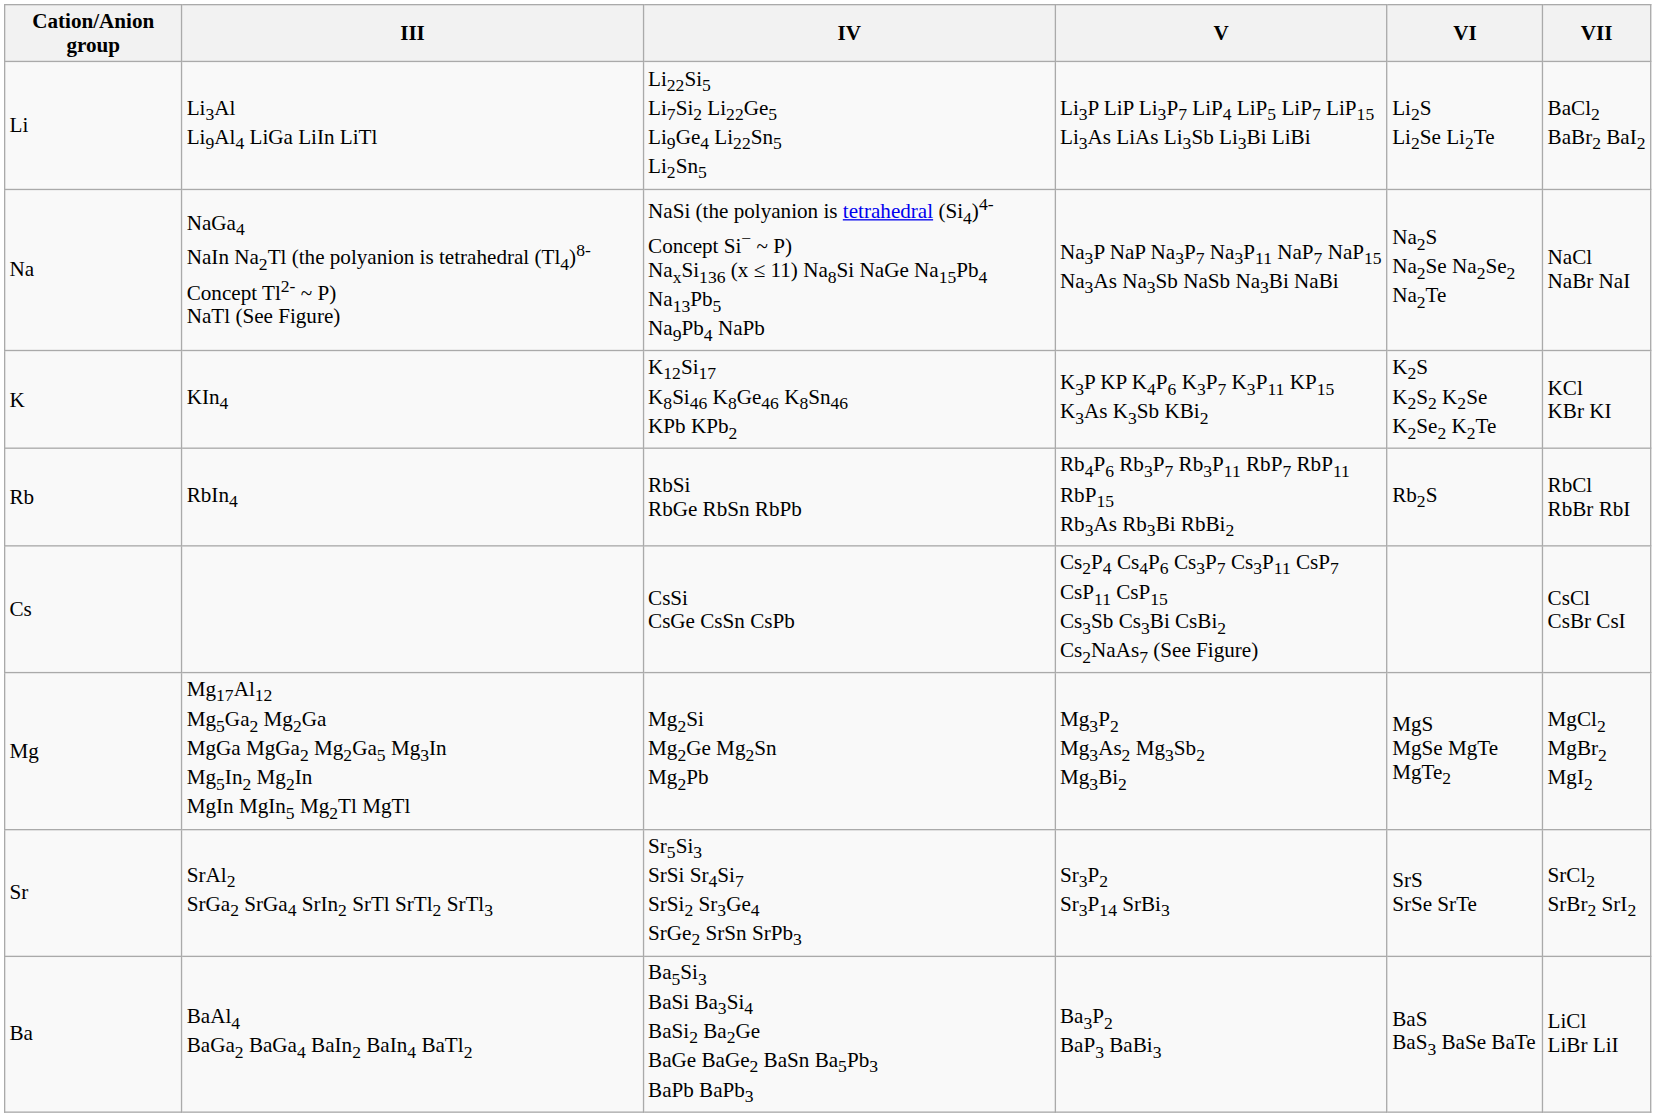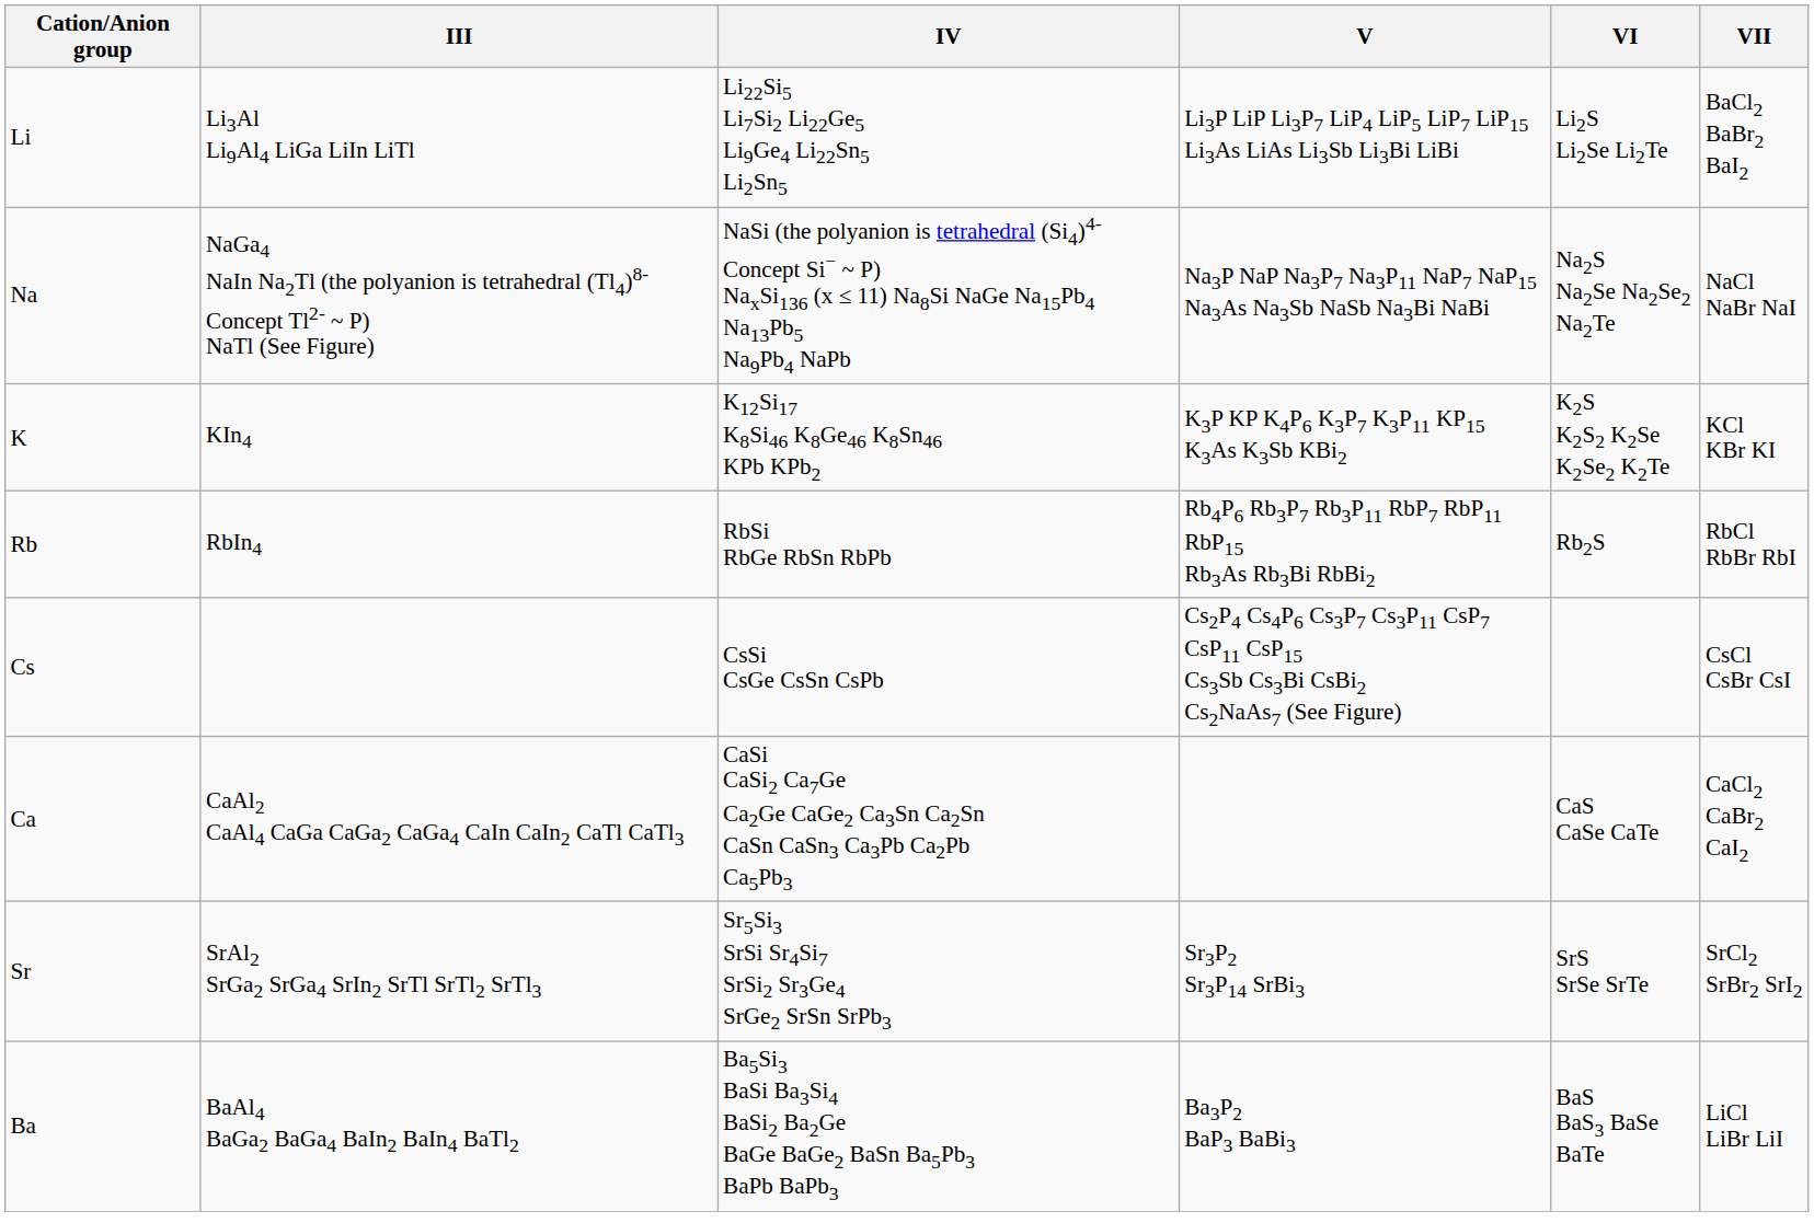- row: Mg | Mg17Al12 Mg5Ga2 Mg2Ga MgGa MgGa2 Mg2Ga5 Mg3In Mg5In2 Mg2In MgIn MgIn5 Mg2Tl MgTl | Mg2Si Mg2Ge Mg2Sn Mg2Pb | Mg3P2 Mg3As2 Mg3Sb2 Mg3Bi2 | MgS MgSe MgTe MgTe2 | MgCl2 MgBr2 MgI2
+ row: Ca | CaAl2 CaAl4 CaGa CaGa2 CaGa4 CaIn CaIn2 CaTl CaTl3 | CaSi CaSi2 Ca7Ge Ca2Ge CaGe2 Ca3Sn Ca2Sn CaSn CaSn3 Ca3Pb Ca2Pb Ca5Pb3 | CaS CaSe CaTe | CaCl2 CaBr2 CaI2
